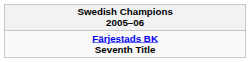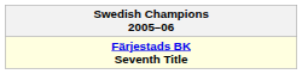row 2 | column 1: no background -> lightyellow background
